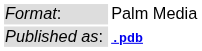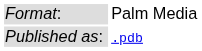Published as: | column 2: bold -> normal
